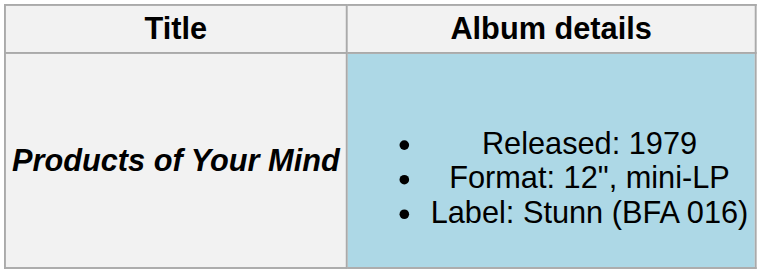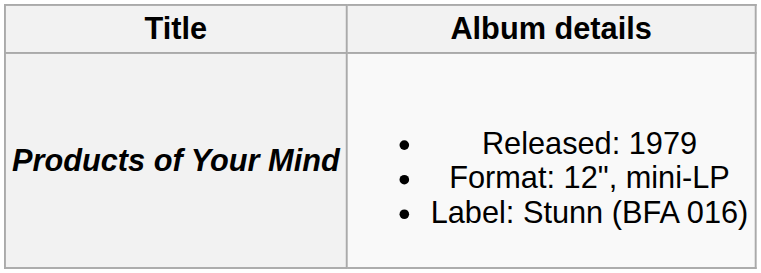Products of Your Mind | Album details: lightblue background -> no background
